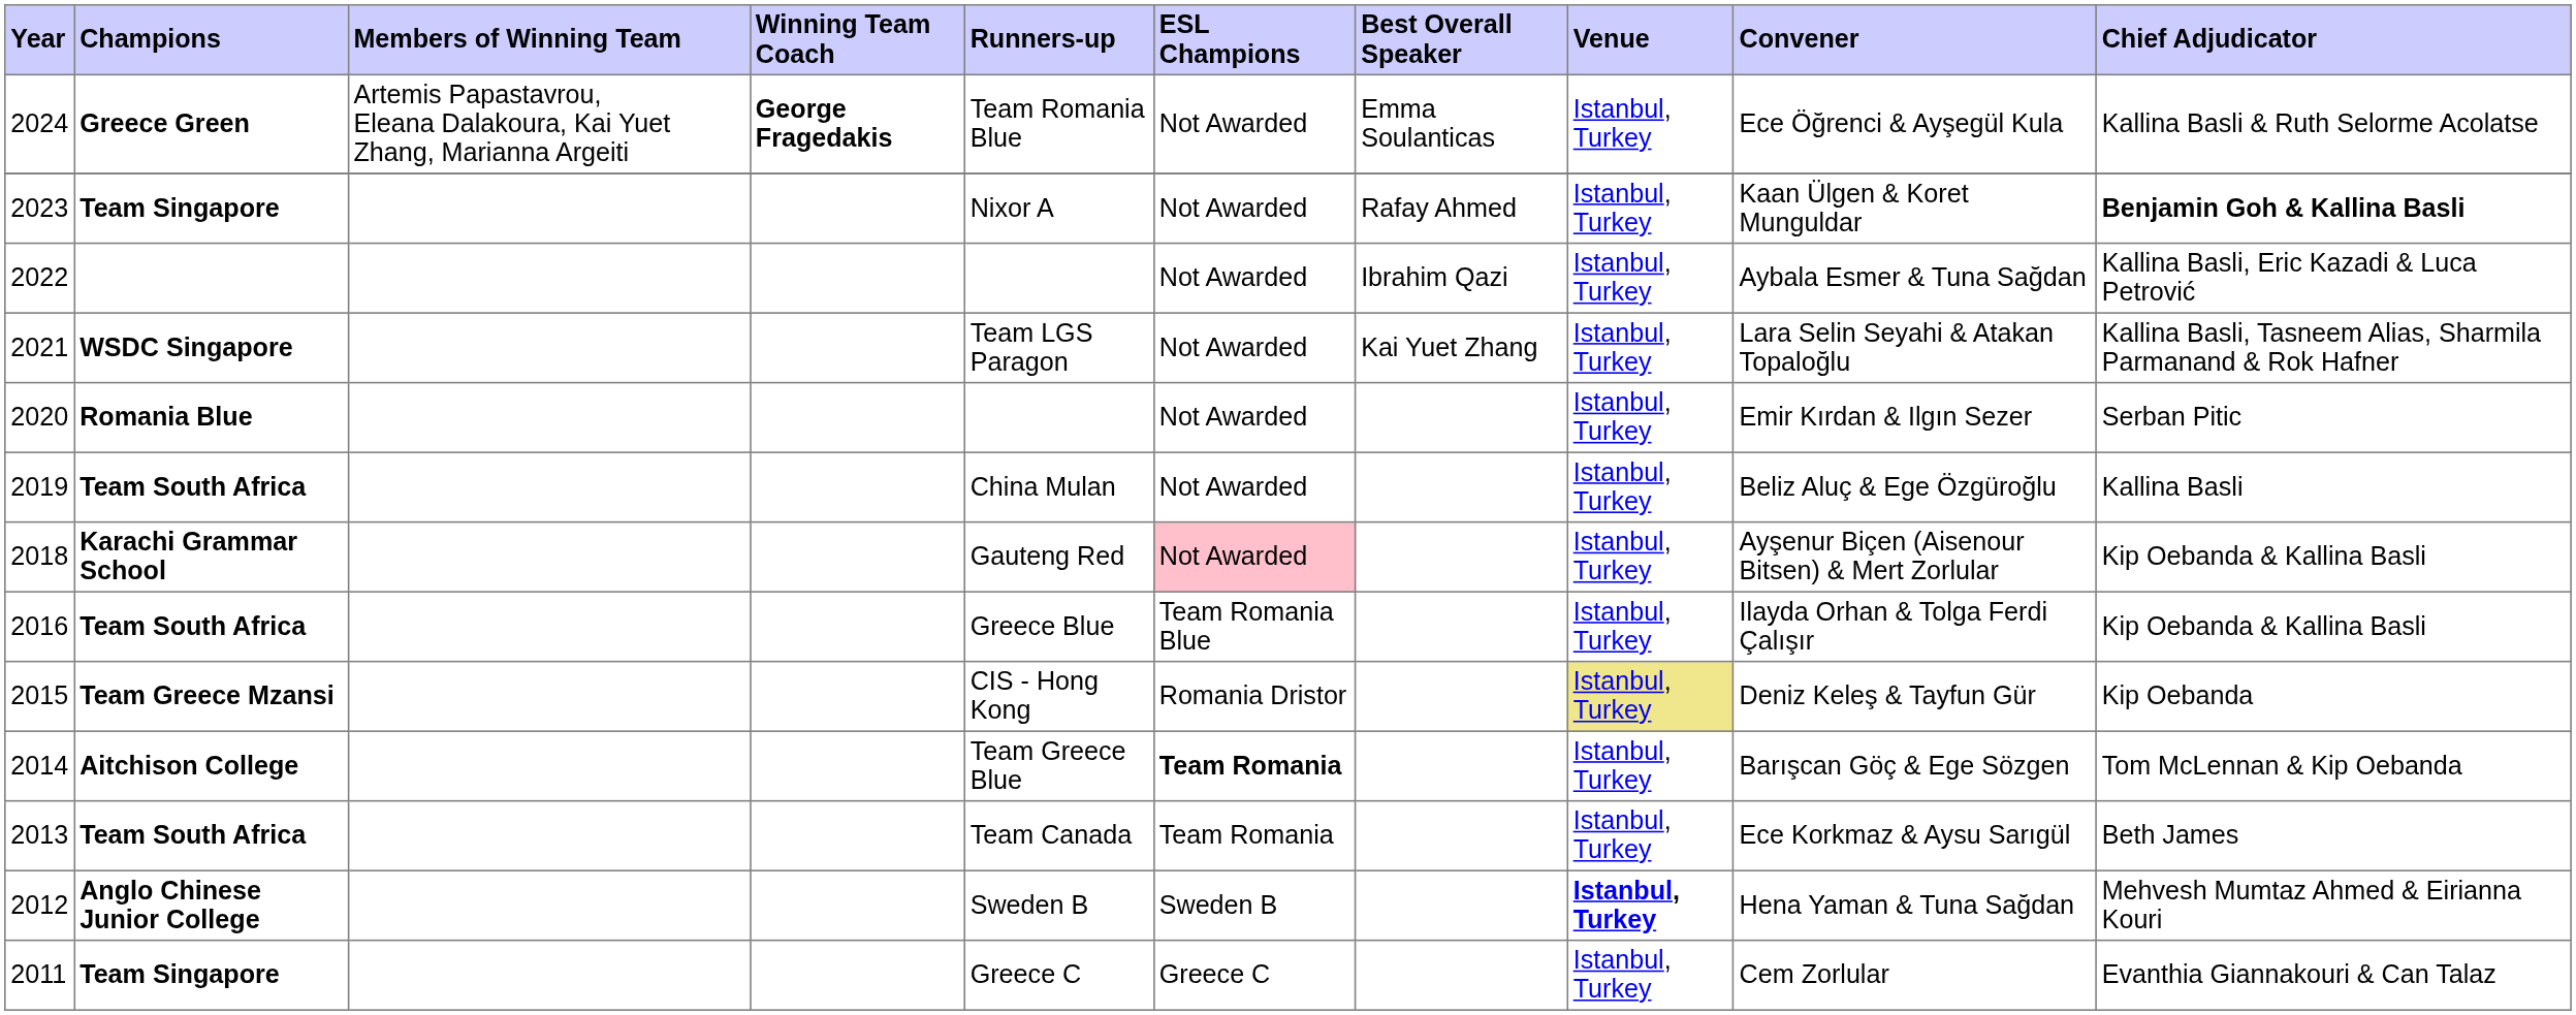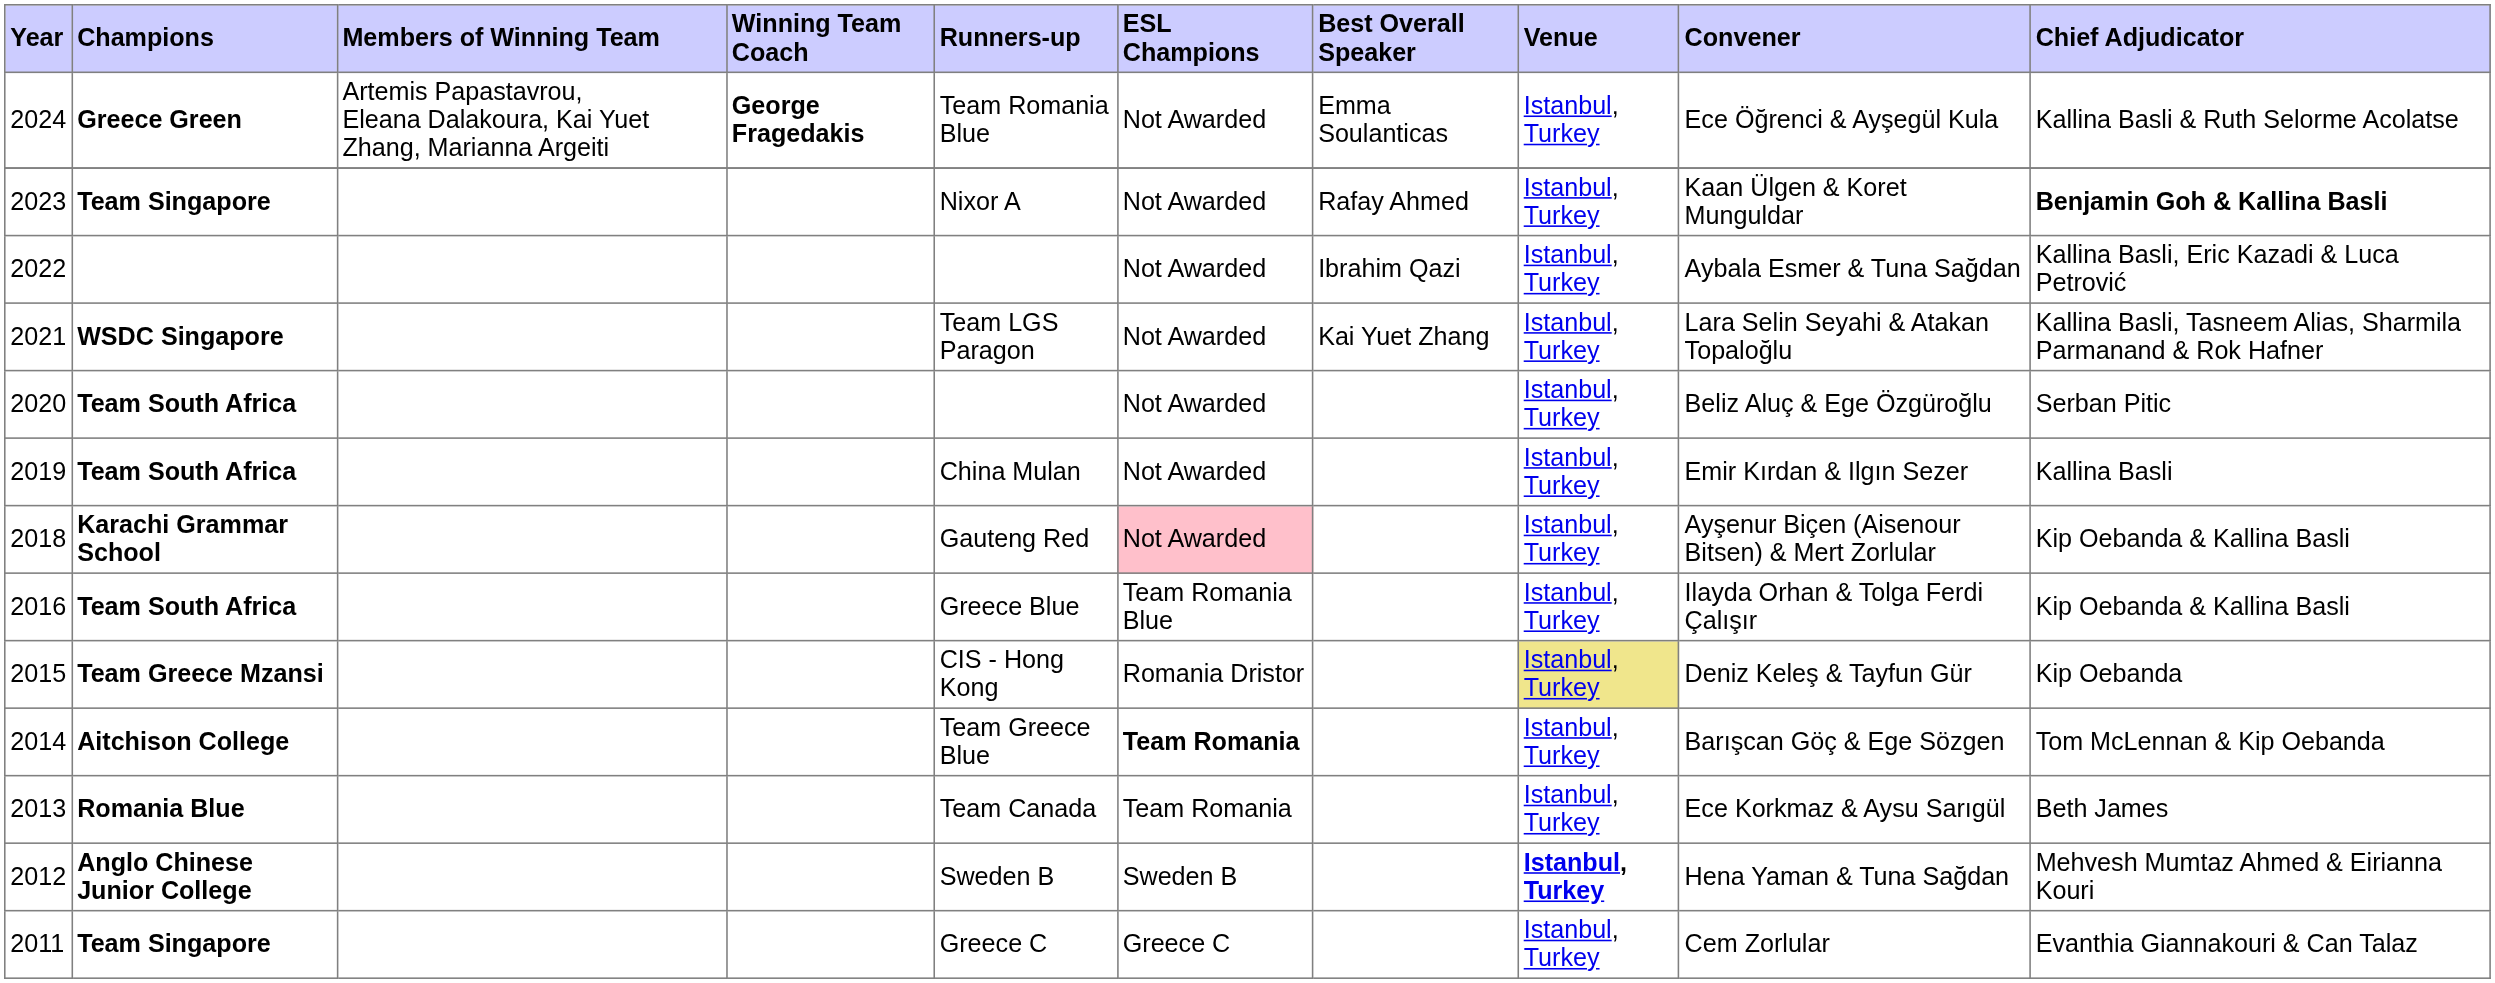2020 | Champions: Romania Blue -> Team South Africa
2020 | Convener: Emir Kırdan & Ilgın Sezer -> Beliz Aluç & Ege Özgüroğlu
2019 | Convener: Beliz Aluç & Ege Özgüroğlu -> Emir Kırdan & Ilgın Sezer
2013 | Champions: Team South Africa -> Romania Blue
